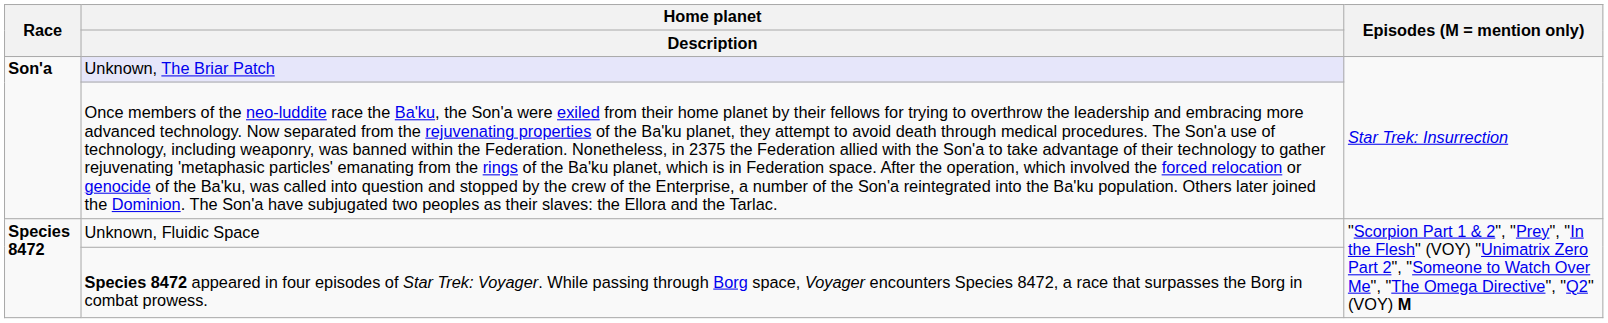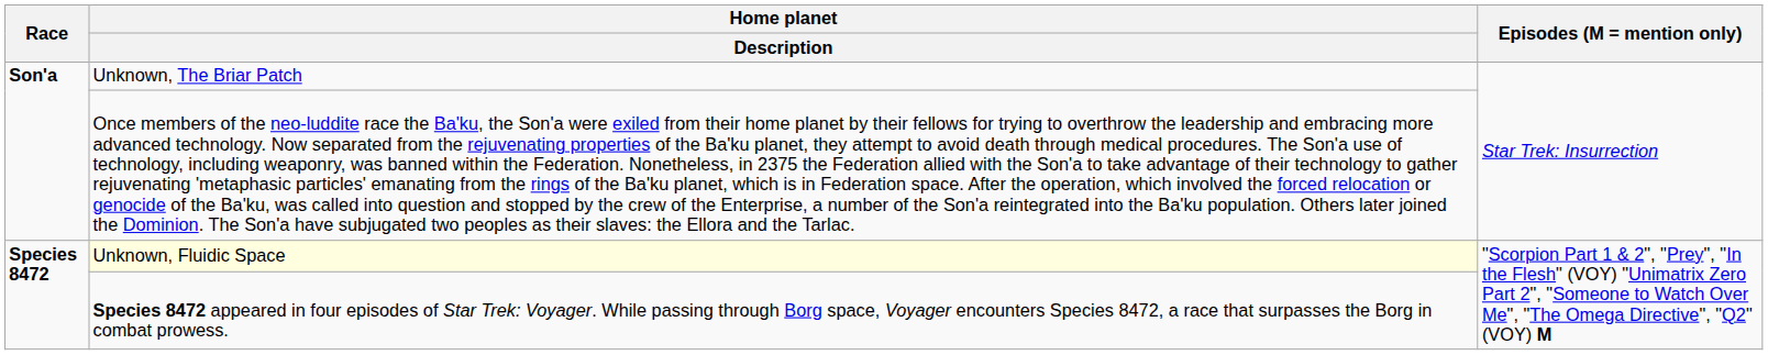Unknown, The Briar Patch | Home planet / Description: lavender background -> no background
Unknown, Fluidic Space | Home planet / Description: no background -> lightyellow background
